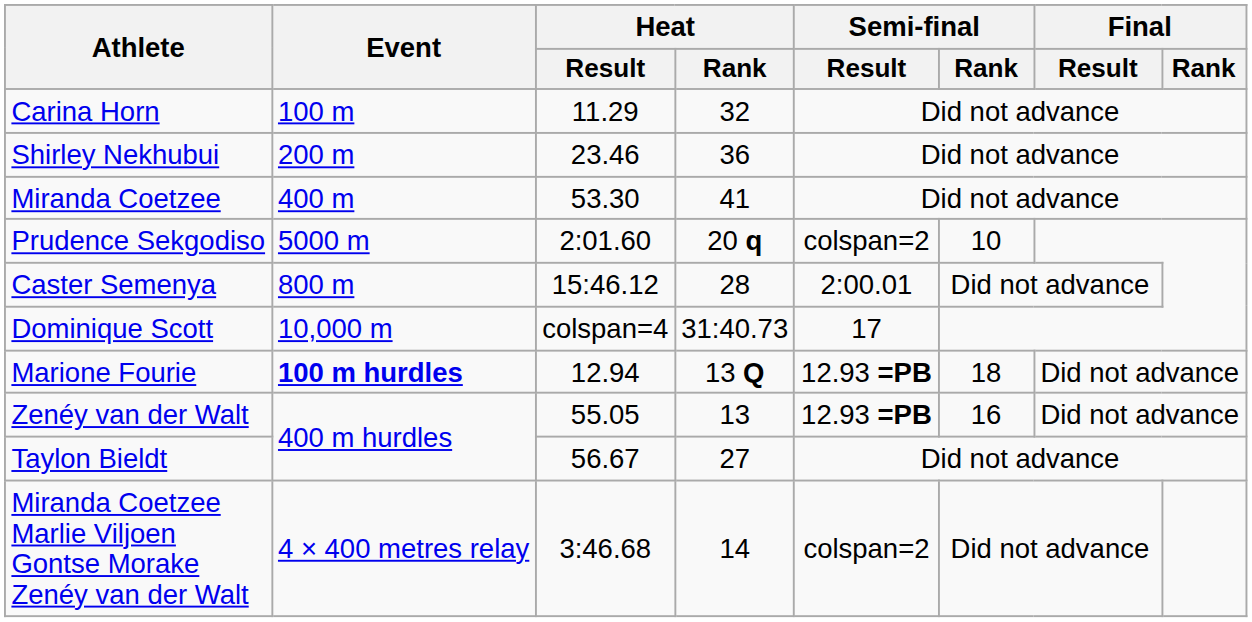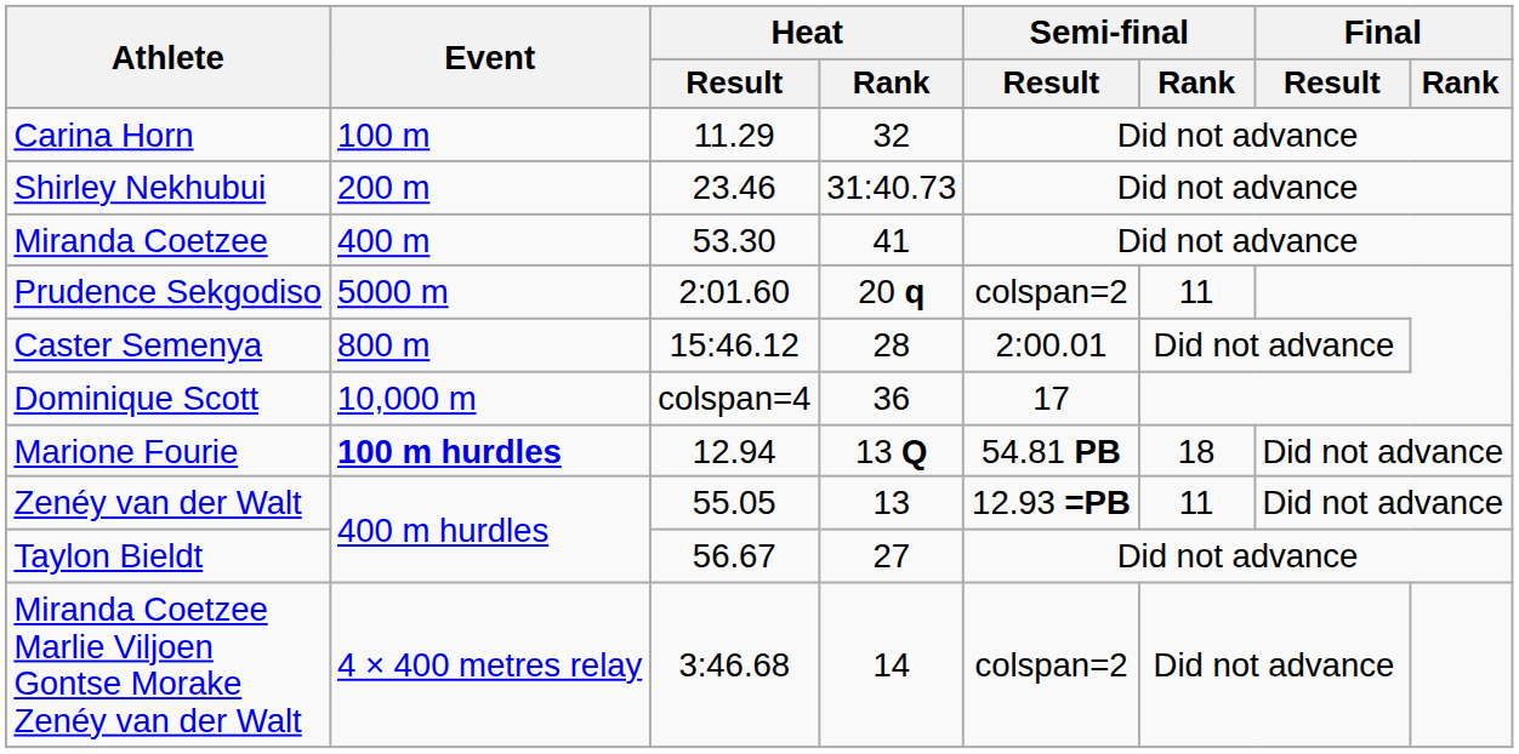Shirley Nekhubui | Heat / Rank: 36 -> 31:40.73
Prudence Sekgodiso | Semi-final / Rank: 10 -> 11
Dominique Scott | Heat / Rank: 31:40.73 -> 36
Marione Fourie | Semi-final / Result: 12.93 =PB -> 54.81 PB
Zenéy van der Walt | Semi-final / Rank: 16 -> 11
